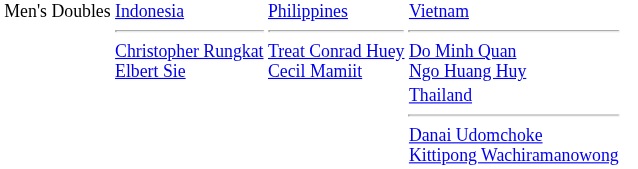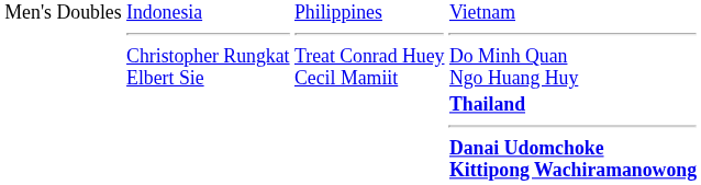row 2 | column 4: normal -> bold
